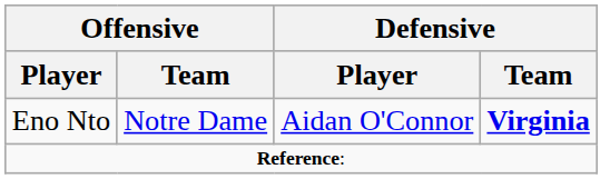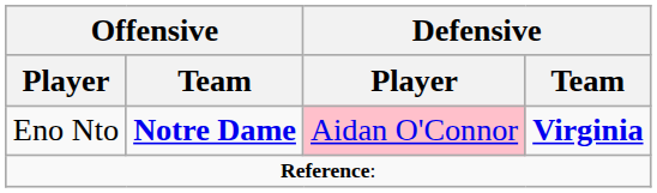Eno Nto | Offensive / Team: normal -> bold
Eno Nto | Defensive / Player: no background -> pink background
